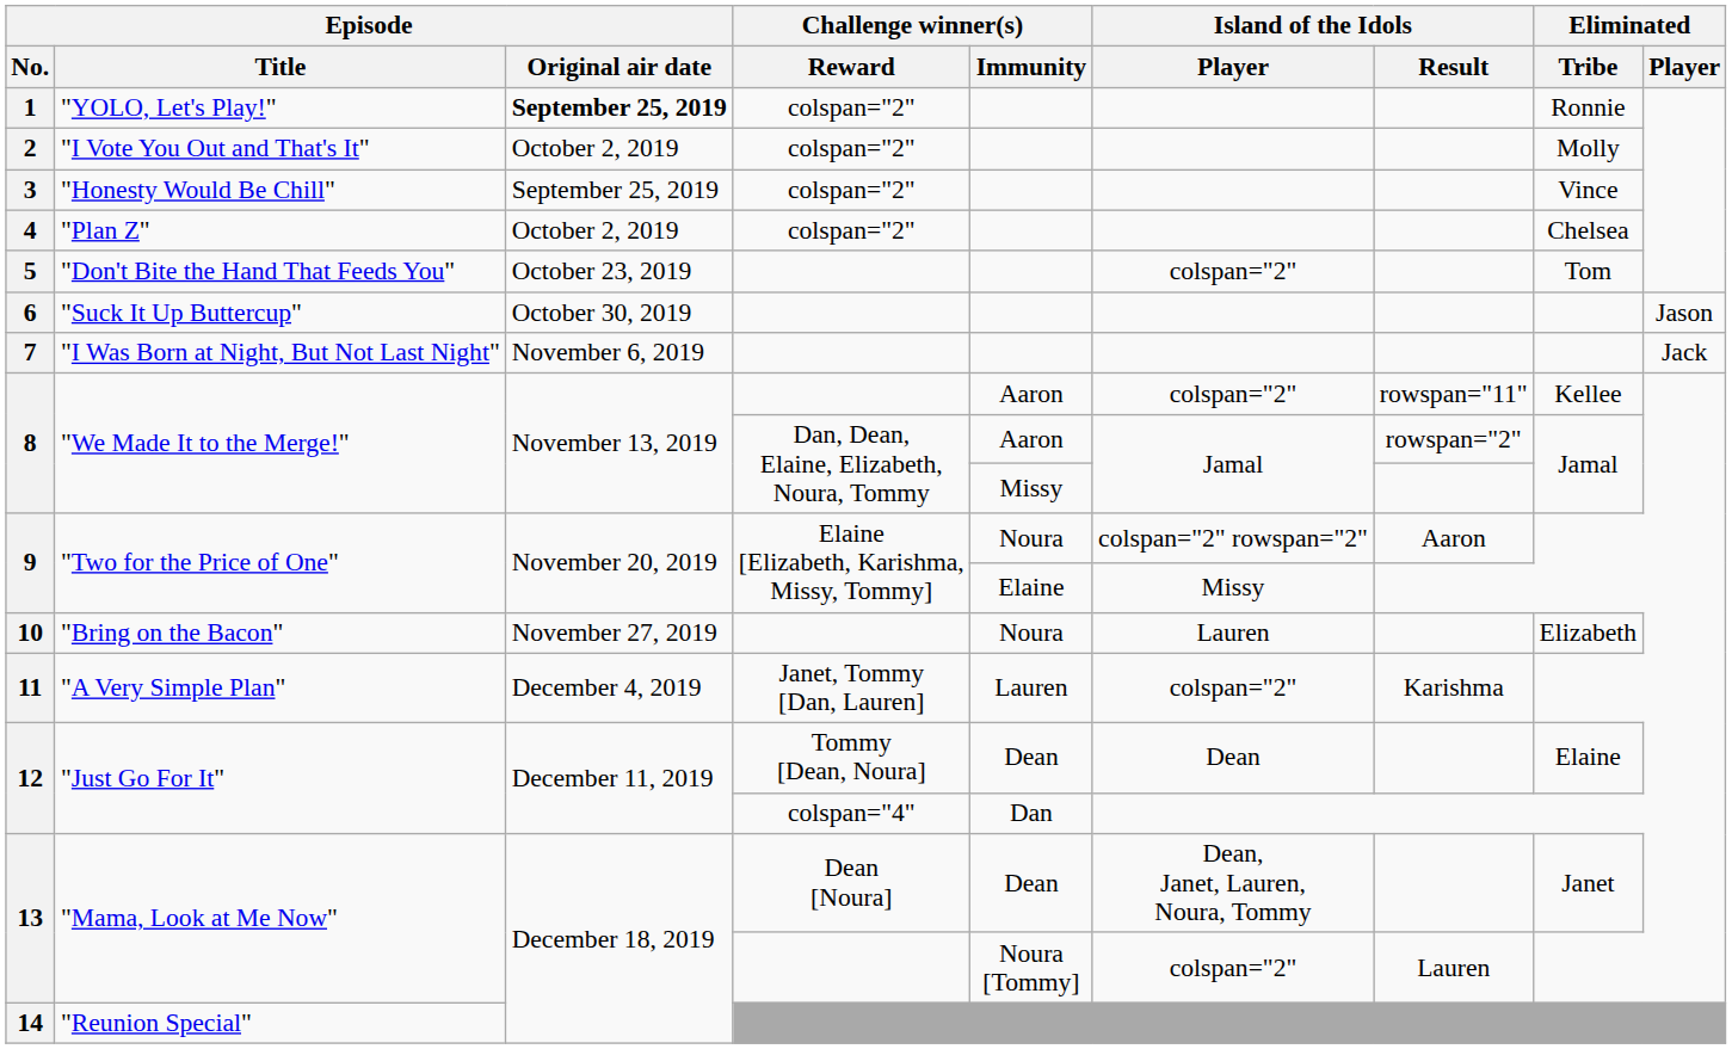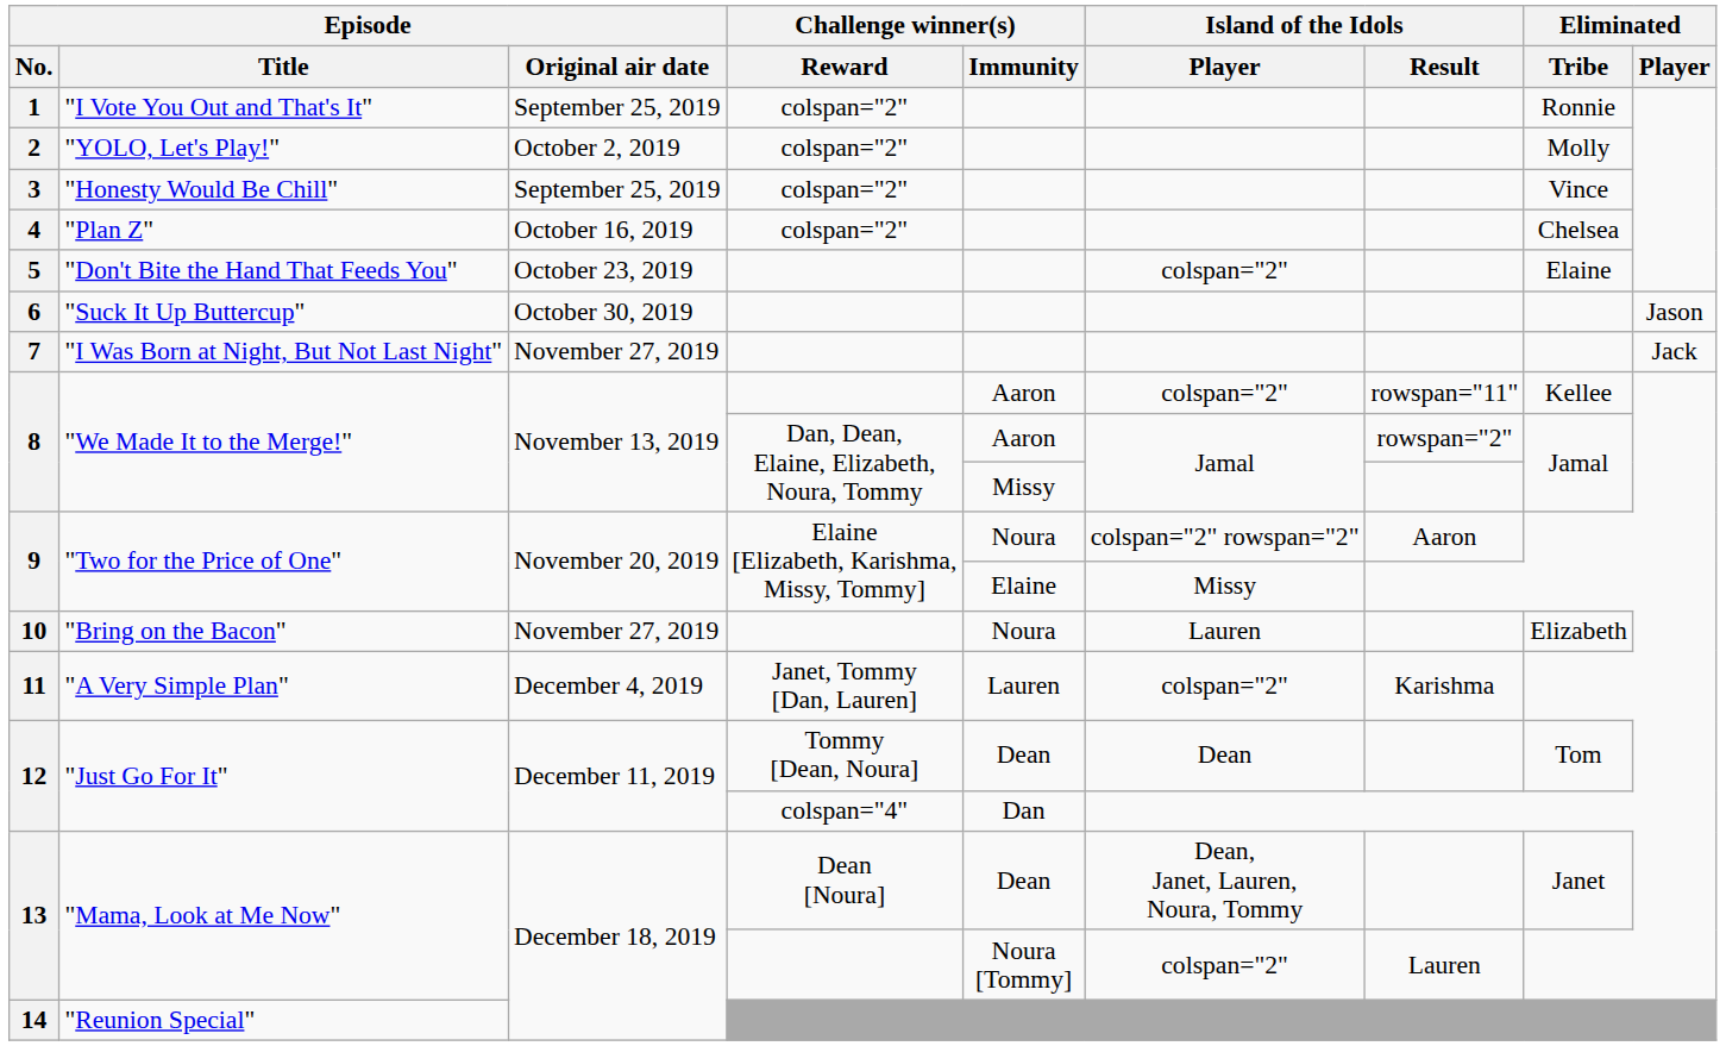1 | Episode / Title: "YOLO, Let's Play!" -> "I Vote You Out and That's It"
1 | Episode / Original air date: bold -> normal
2 | Episode / Title: "I Vote You Out and That's It" -> "YOLO, Let's Play!"
4 | Episode / Original air date: October 2, 2019 -> October 16, 2019
5 | Eliminated / Tribe: Tom -> Elaine
7 | Episode / Original air date: November 6, 2019 -> November 27, 2019
12 / Tommy [Dean, Noura] | Eliminated / Tribe: Elaine -> Tom
